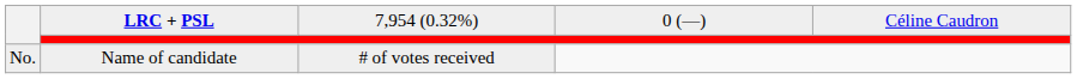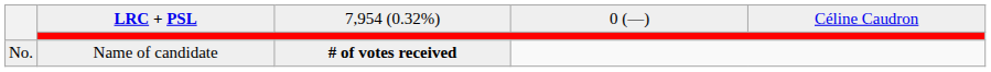No. | column 3: normal -> bold
